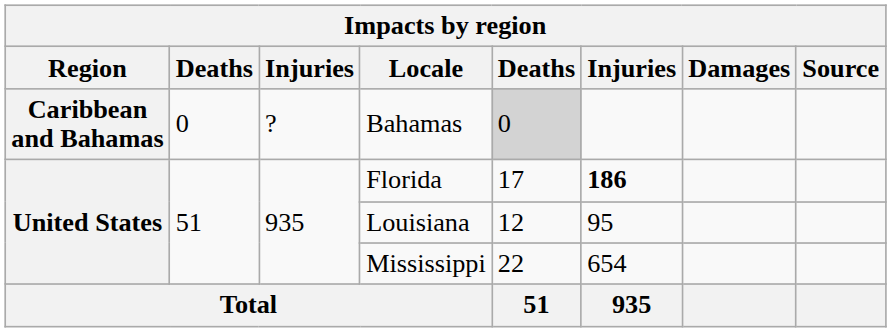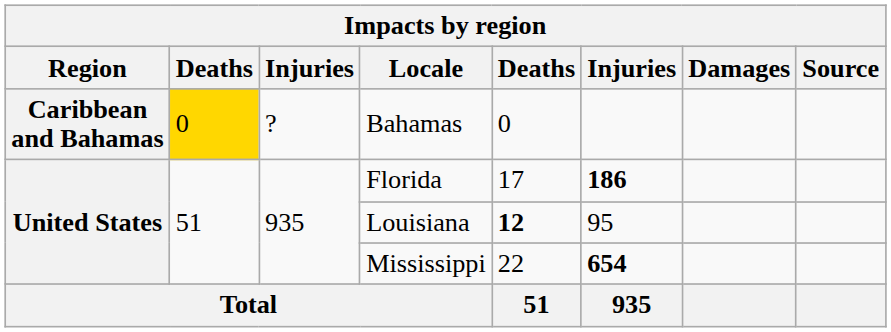Bahamas | column 2: no background -> gold background
Bahamas | column 5: lightgrey background -> no background
Louisiana | column 5: normal -> bold
Mississippi | column 6: normal -> bold
